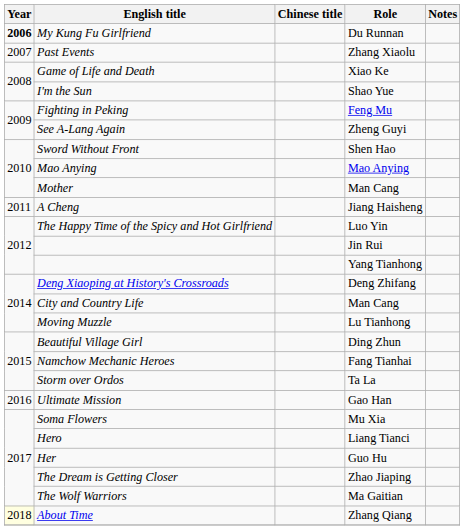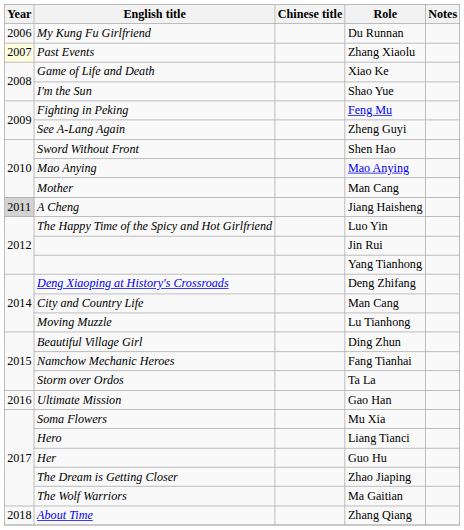My Kung Fu Girlfriend | Year: bold -> normal
Past Events | Year: no background -> lightyellow background
A Cheng | Year: no background -> lightgrey background
About Time | Year: lightyellow background -> no background
